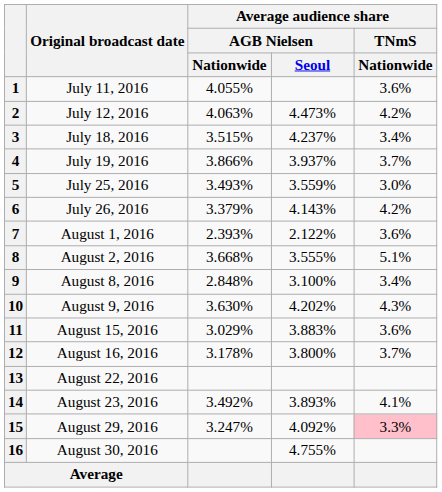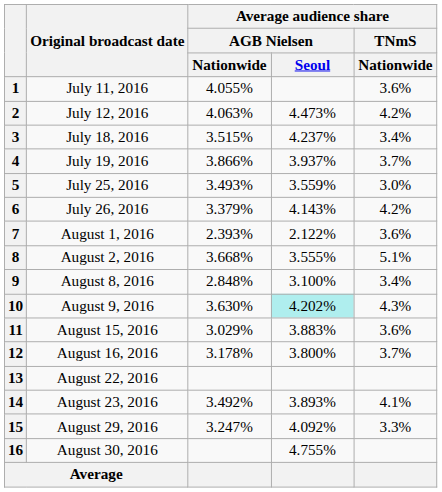10 | Average audience share / AGB Nielsen / Seoul: no background -> paleturquoise background
15 | Average audience share / TNmS / Nationwide: pink background -> no background
